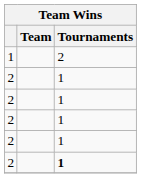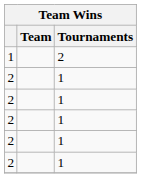row 8 | Tournaments: bold -> normal
